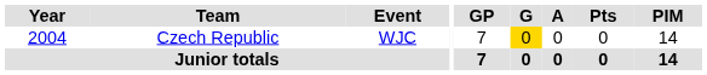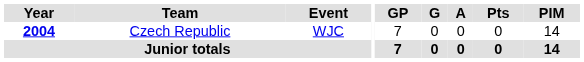Czech Republic | Year: normal -> bold
Czech Republic | G: gold background -> no background
